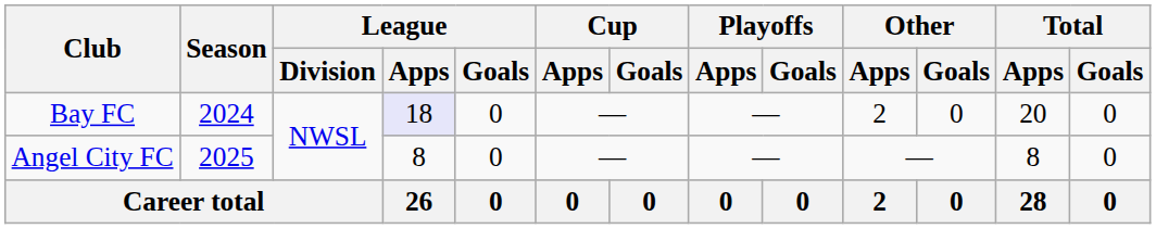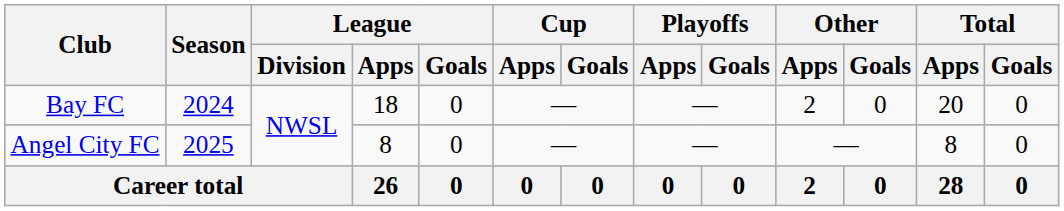Bay FC | League / Apps: lavender background -> no background
